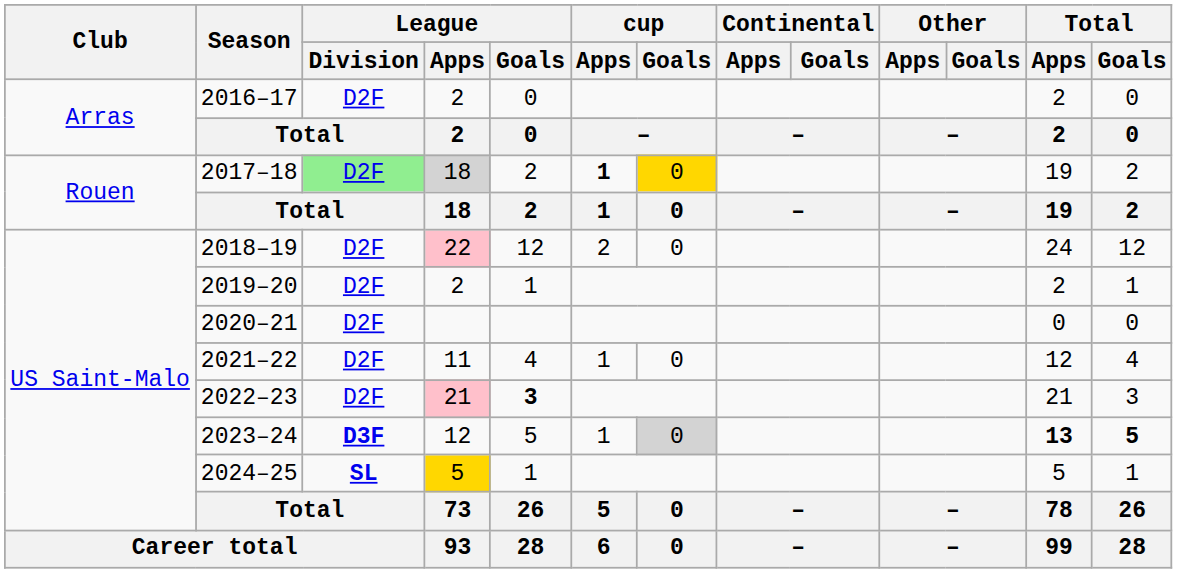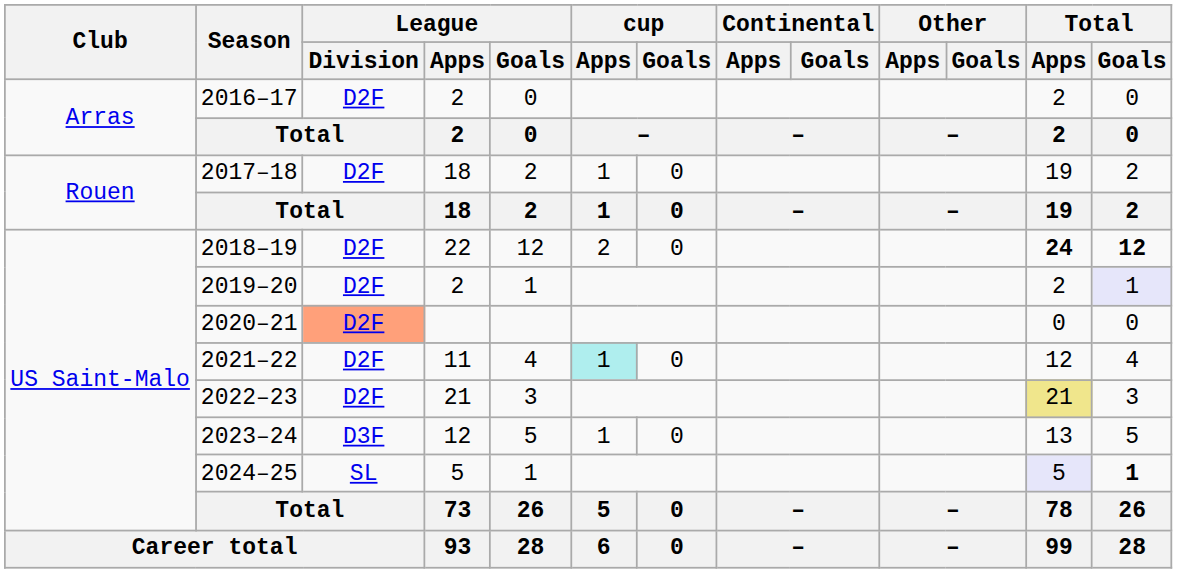2017–18 | League / Division: lightgreen background -> no background
2017–18 | League / Apps: lightgrey background -> no background
2017–18 | cup / Apps: bold -> normal
2017–18 | cup / Goals: gold background -> no background
2018–19 | League / Apps: pink background -> no background
2018–19 | Total / Apps: normal -> bold
2018–19 | Total / Goals: normal -> bold
2019–20 | Total / Goals: no background -> lavender background
2020–21 | League / Division: no background -> lightsalmon background
2021–22 | cup / Apps: no background -> paleturquoise background
2022–23 | League / Apps: pink background -> no background
2022–23 | League / Goals: bold -> normal
2022–23 | Total / Apps: no background -> khaki background
2023–24 | League / Division: bold -> normal
2023–24 | cup / Goals: lightgrey background -> no background
2023–24 | Total / Apps: bold -> normal
2023–24 | Total / Goals: bold -> normal
2024–25 | League / Division: bold -> normal
2024–25 | League / Apps: gold background -> no background
2024–25 | Total / Apps: no background -> lavender background
2024–25 | Total / Goals: normal -> bold
